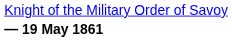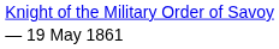— 19 May 1861 | column 1: bold -> normal
